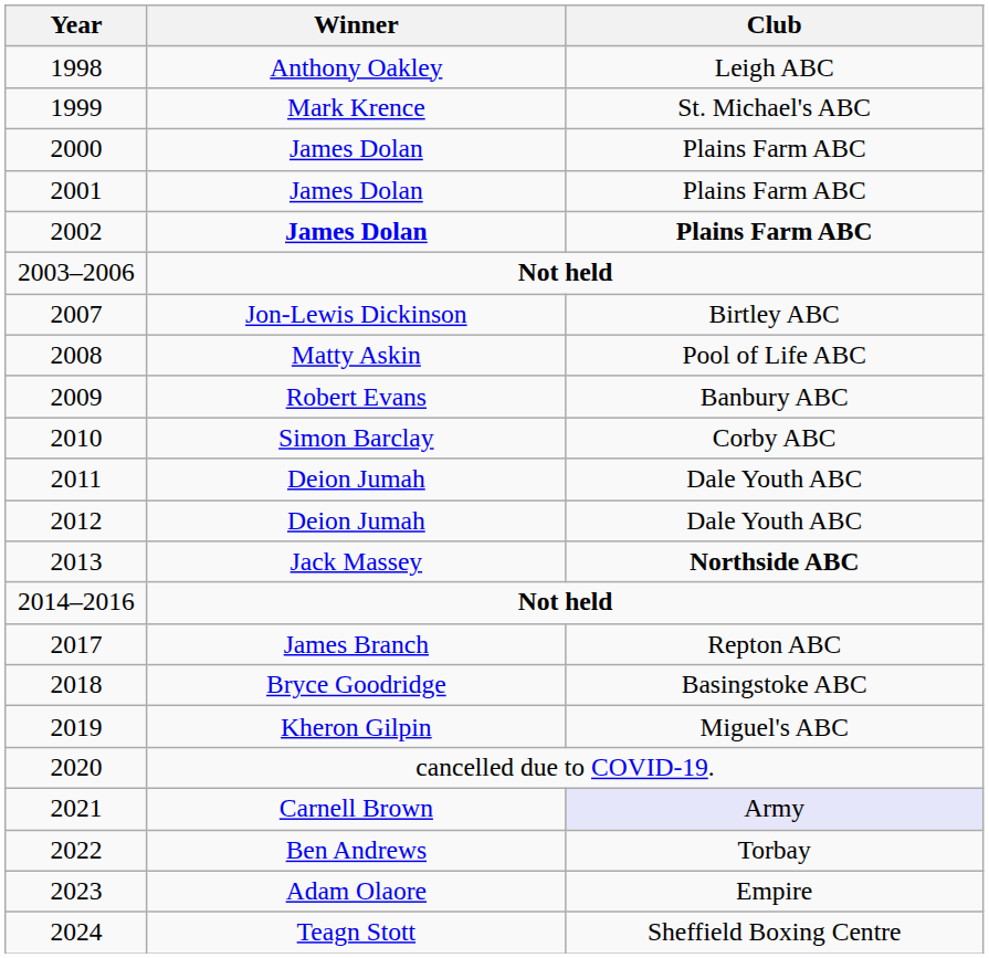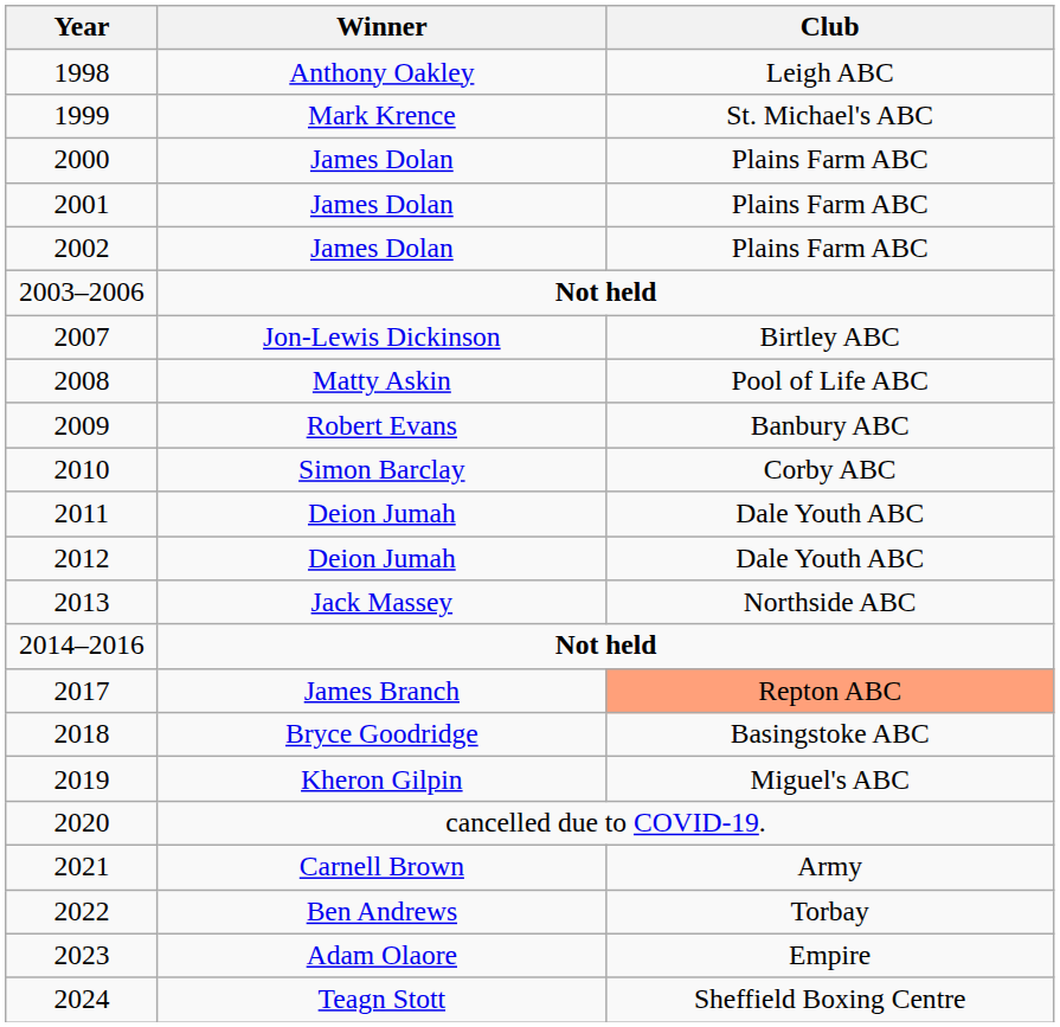2002 | Winner: bold -> normal
2002 | Club: bold -> normal
2013 | Club: bold -> normal
2017 | Club: no background -> lightsalmon background
2021 | Club: lavender background -> no background
